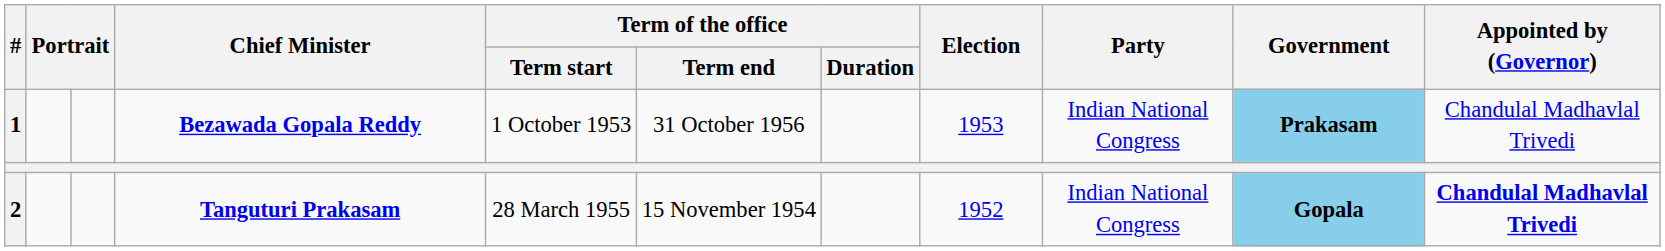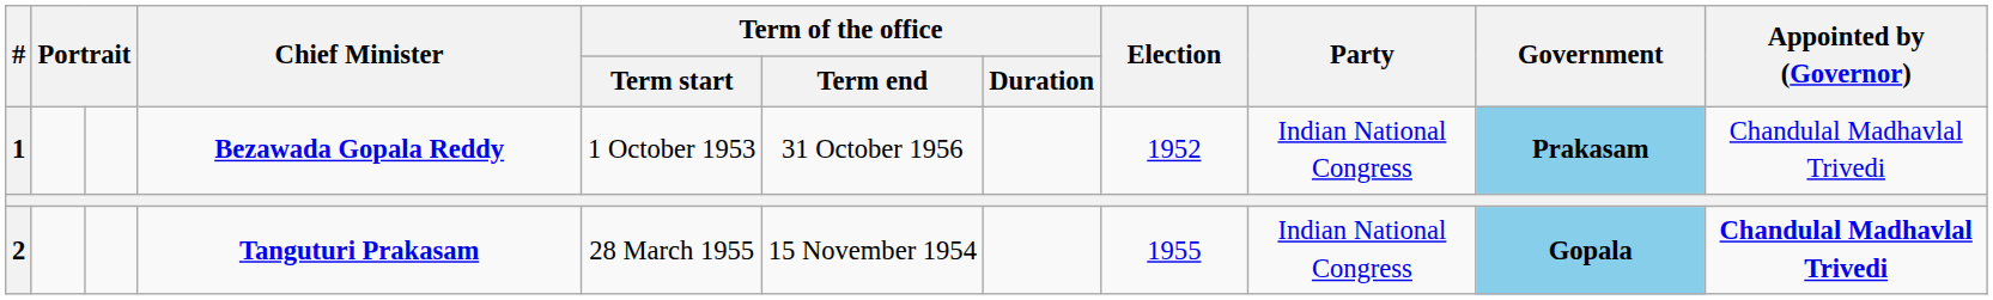1 | Election: 1953 -> 1952
2 | Election: 1952 -> 1955
